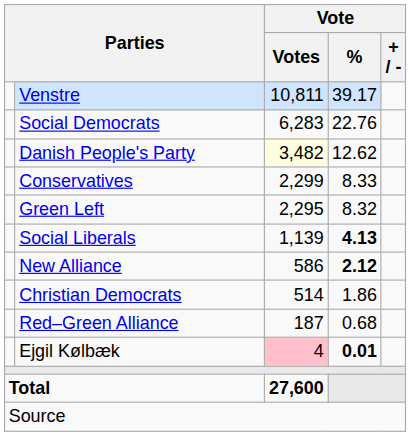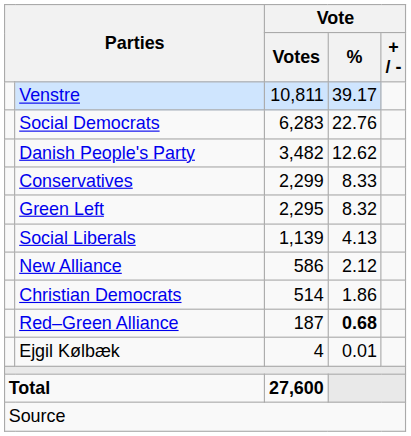Danish People's Party | Vote / Votes: lightyellow background -> no background
Social Liberals | Vote / %: bold -> normal
New Alliance | Vote / %: bold -> normal
Red–Green Alliance | Vote / %: normal -> bold
Ejgil Kølbæk | Vote / Votes: pink background -> no background
Ejgil Kølbæk | Vote / %: bold -> normal
